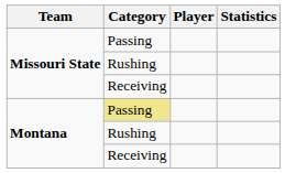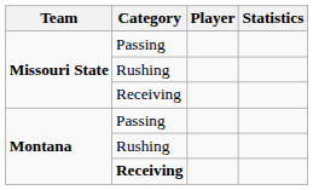Montana / Passing | Category: khaki background -> no background
Montana / Receiving | Category: normal -> bold
